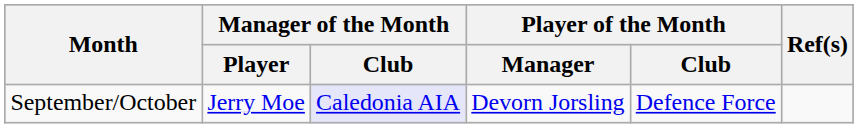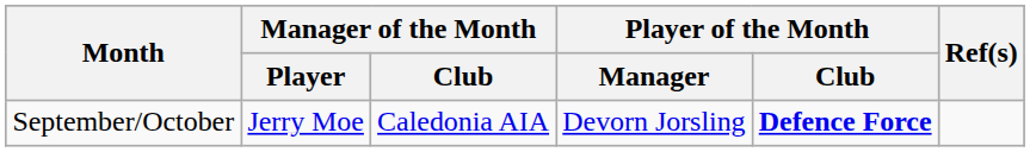September/October | Manager of the Month / Club: lavender background -> no background
September/October | Player of the Month / Club: normal -> bold
